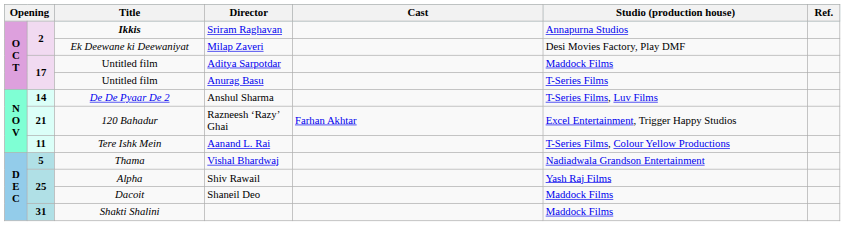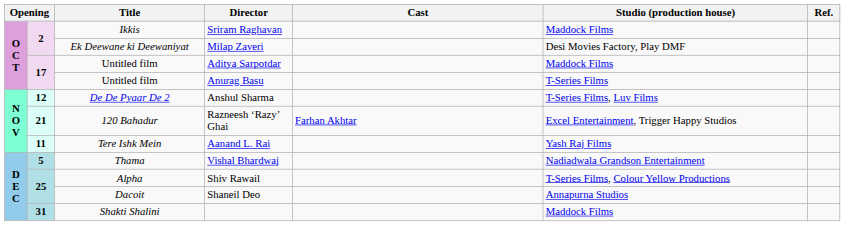Sriram Raghavan | Title: bold -> normal
Sriram Raghavan | Studio (production house): Annapurna Studios -> Maddock Films
Anshul Sharma | column 2: 14 -> 12
Aanand L. Rai | Studio (production house): T-Series Films, Colour Yellow Productions -> Yash Raj Films
Shiv Rawail | Studio (production house): Yash Raj Films -> T-Series Films, Colour Yellow Productions
Shaneil Deo | Studio (production house): Maddock Films -> Annapurna Studios
